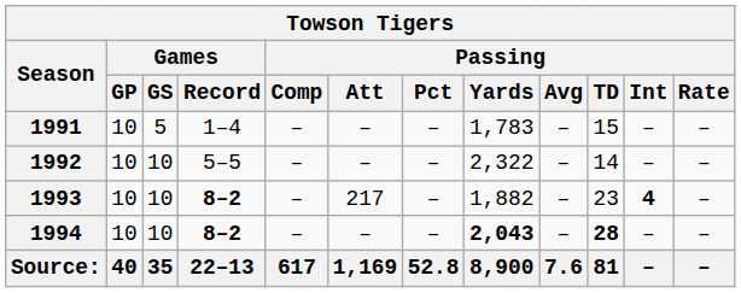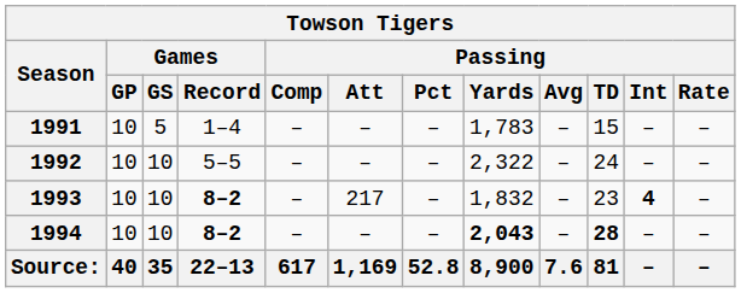1992 | Passing / TD: 14 -> 24
1993 | Passing / Yards: 1,882 -> 1,832
